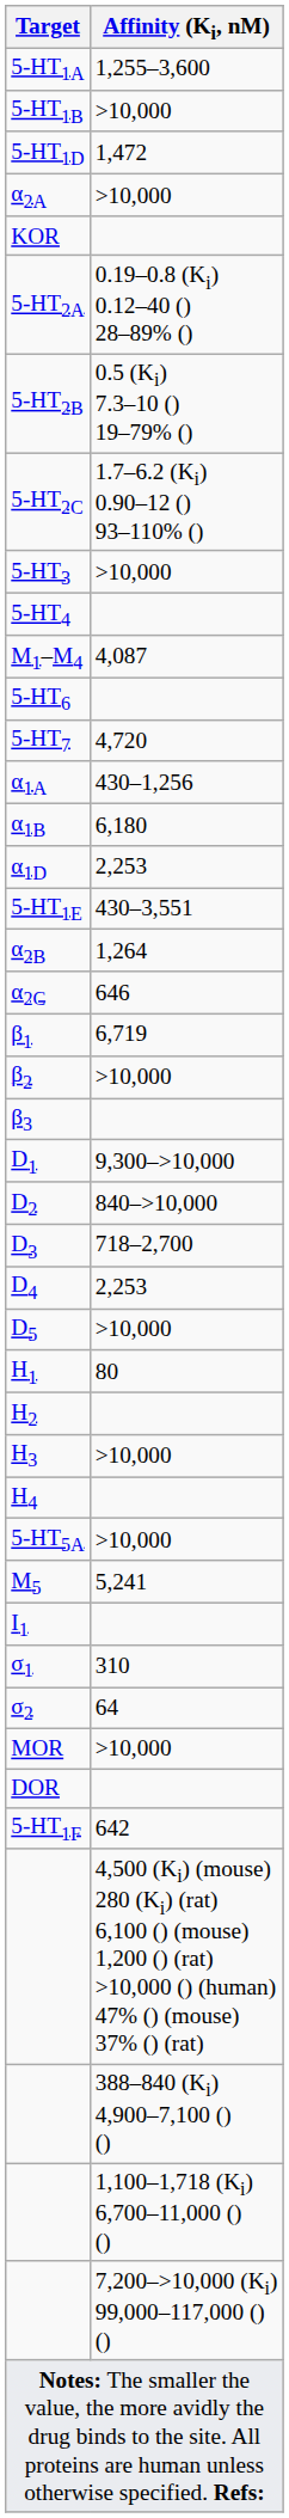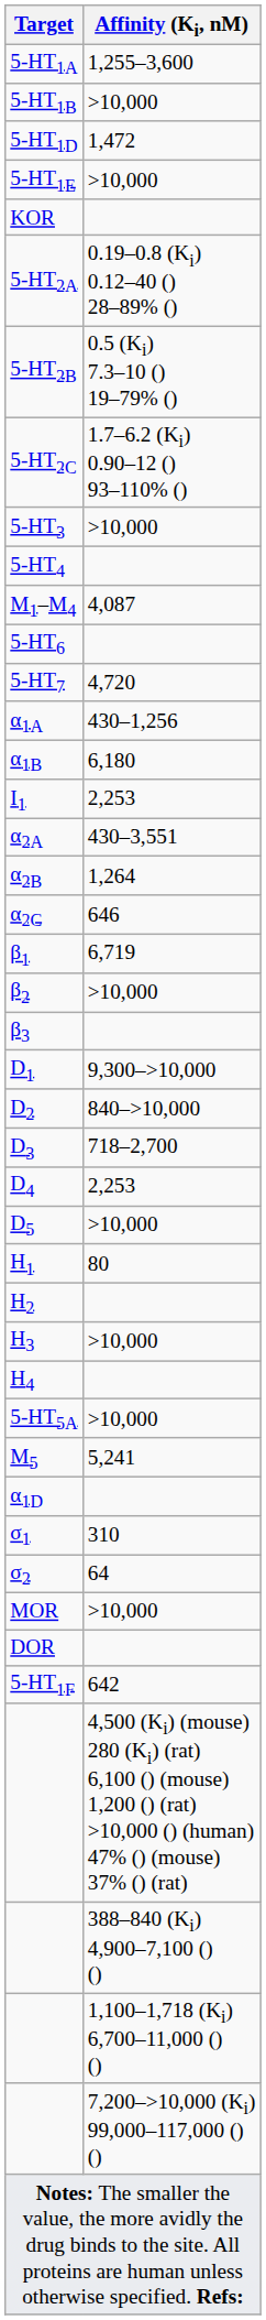row 5 | Target: α2A -> 5-HT1E
row 17 | Target: α1D -> I1
row 18 | Target: 5-HT1E -> α2A
row 35 | Target: I1 -> α1D
